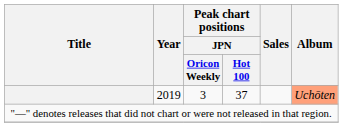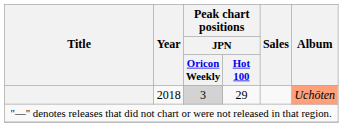row 4 | Year: 2019 -> 2018
row 4 | Peak chart positions / JPN / Oricon Weekly: no background -> lightgrey background
row 4 | Peak chart positions / JPN / Hot 100: 37 -> 29
